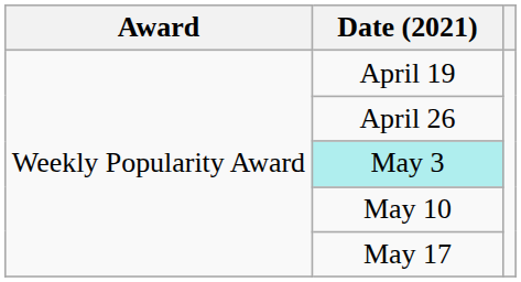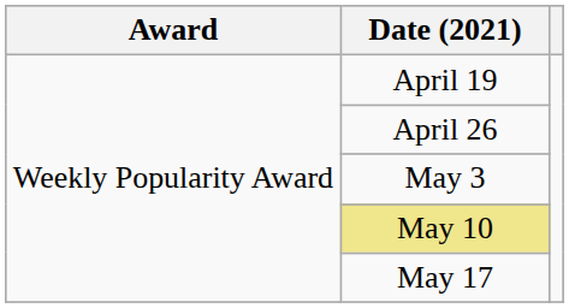May 3 | Date (2021): paleturquoise background -> no background
May 10 | Date (2021): no background -> khaki background
